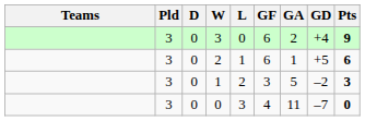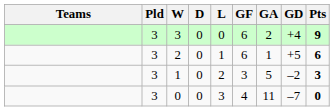columns swapped: W <-> D
